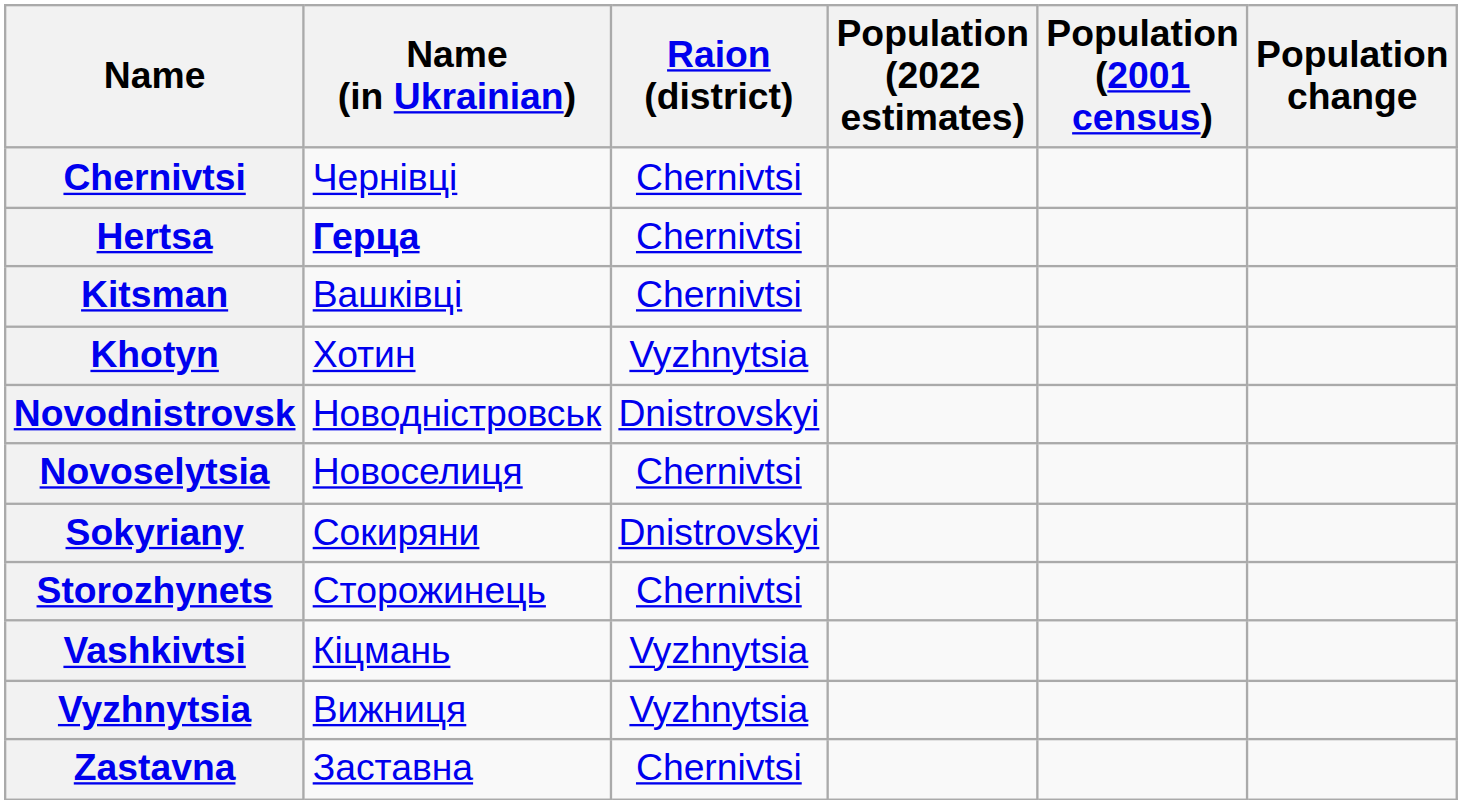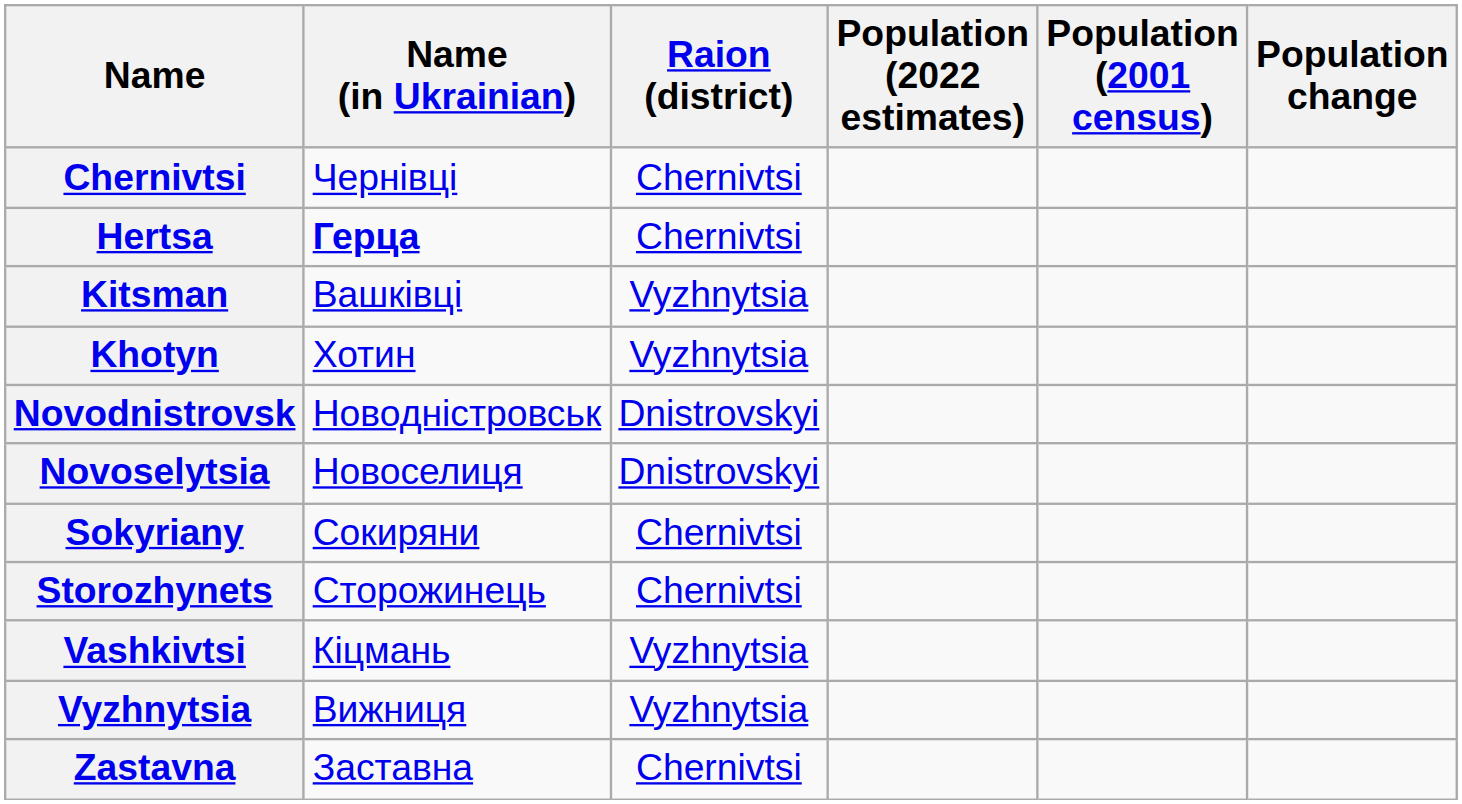Kitsman | Raion (district): Chernivtsi -> Vyzhnytsia
Novoselytsia | Raion (district): Chernivtsi -> Dnistrovskyi
Sokyriany | Raion (district): Dnistrovskyi -> Chernivtsi
